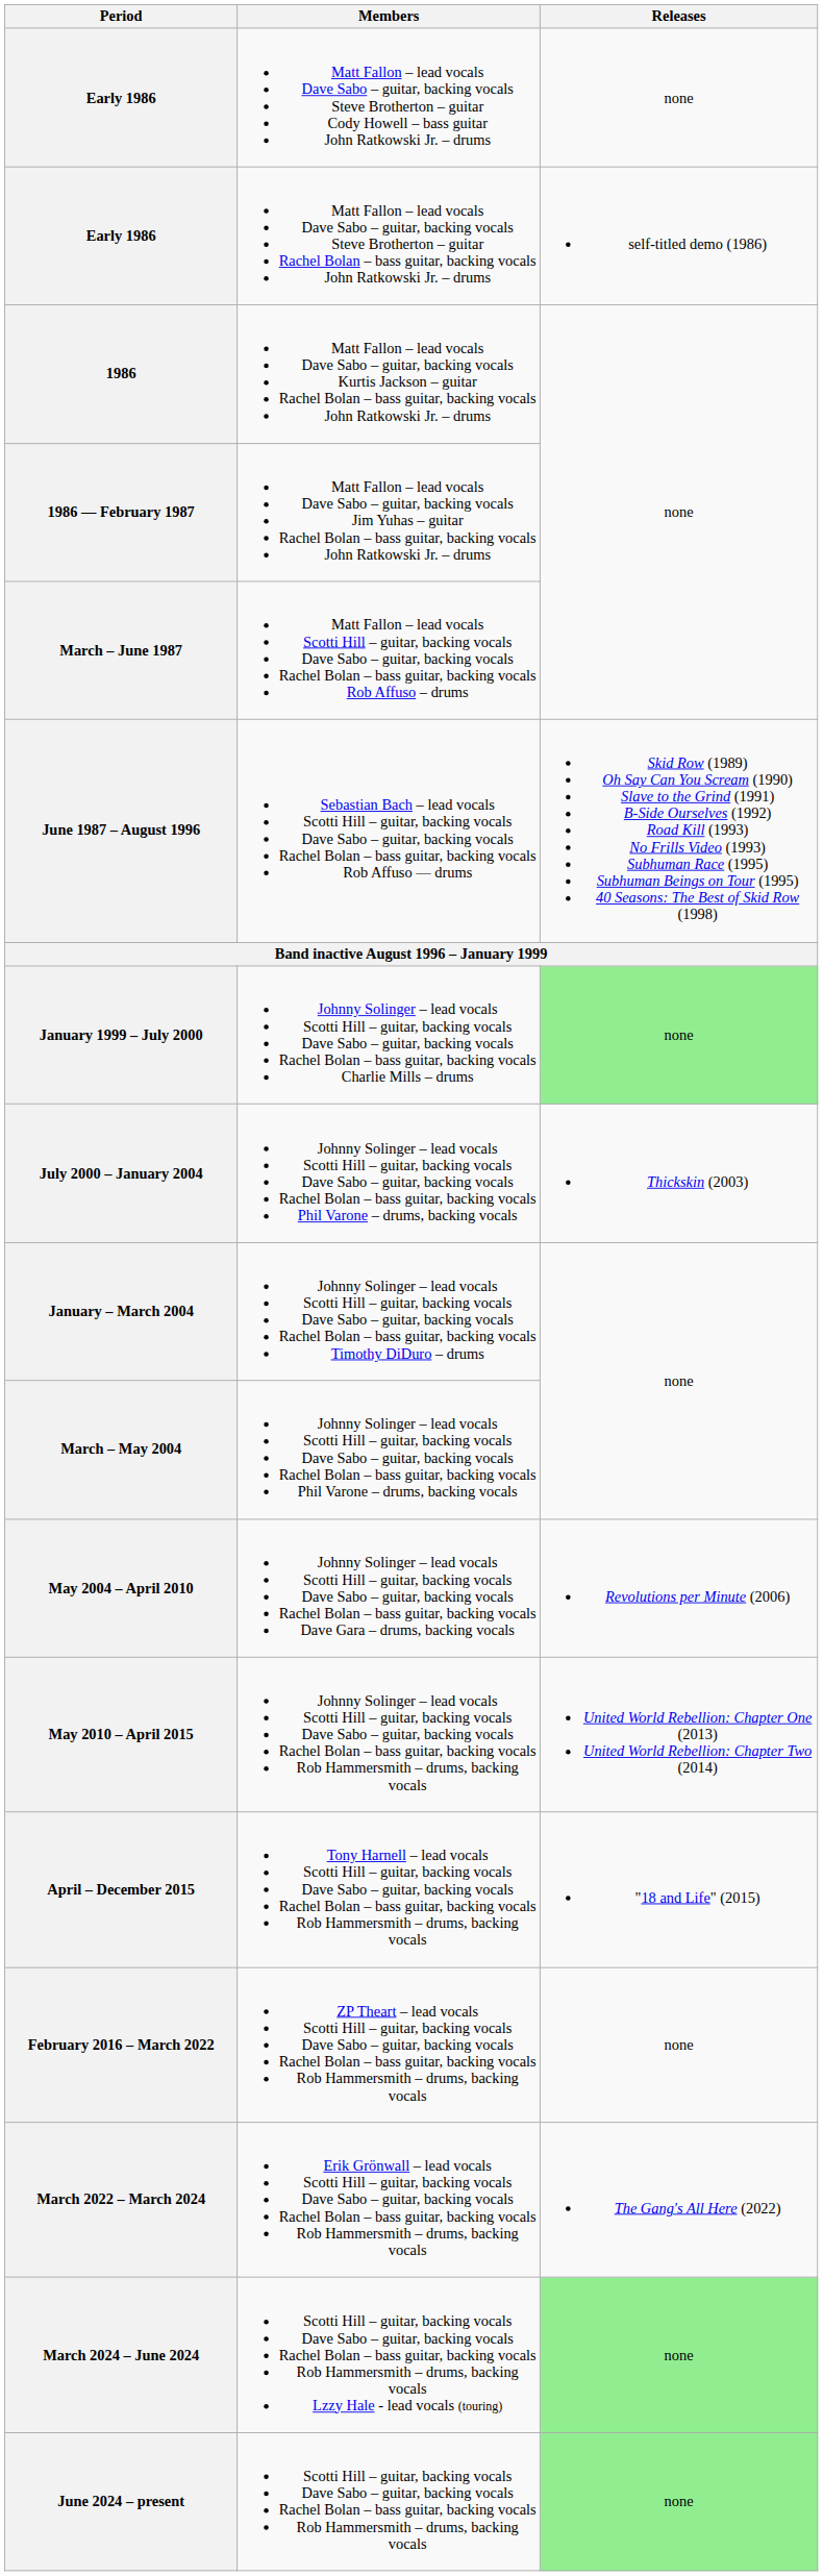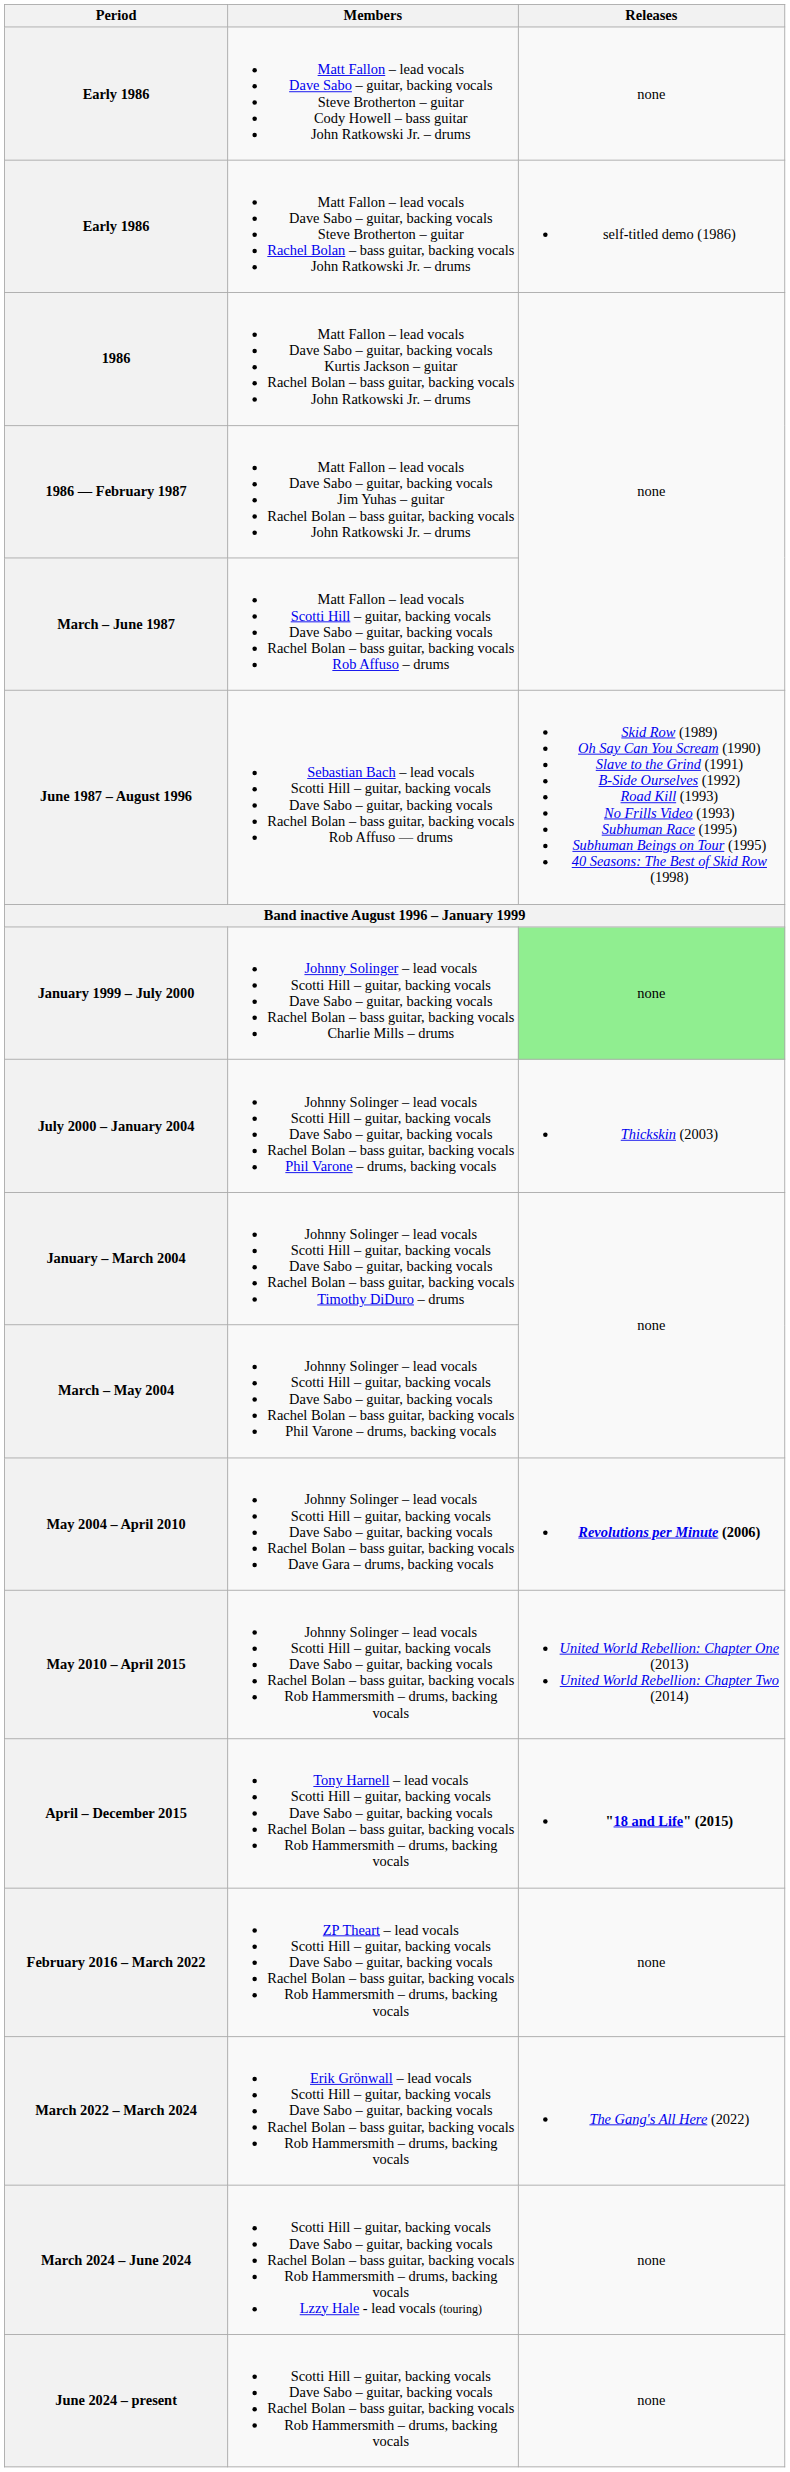May 2004 – April 2010 | Releases: normal -> bold
April – December 2015 | Releases: normal -> bold
March 2024 – June 2024 | Releases: lightgreen background -> no background
June 2024 – present | Releases: lightgreen background -> no background
